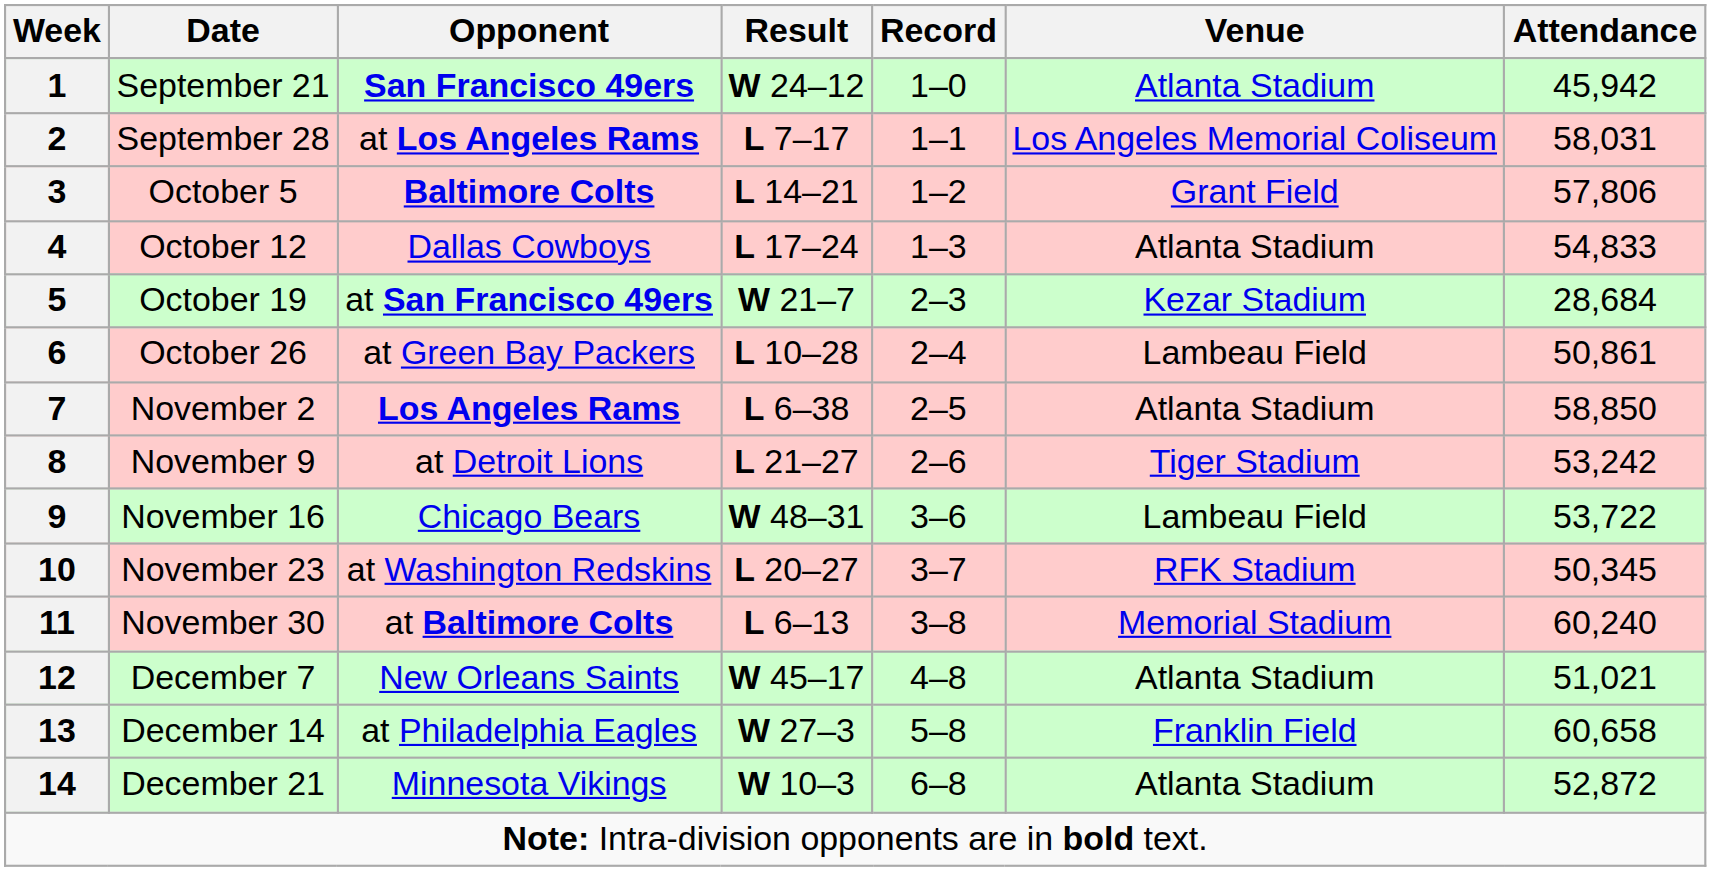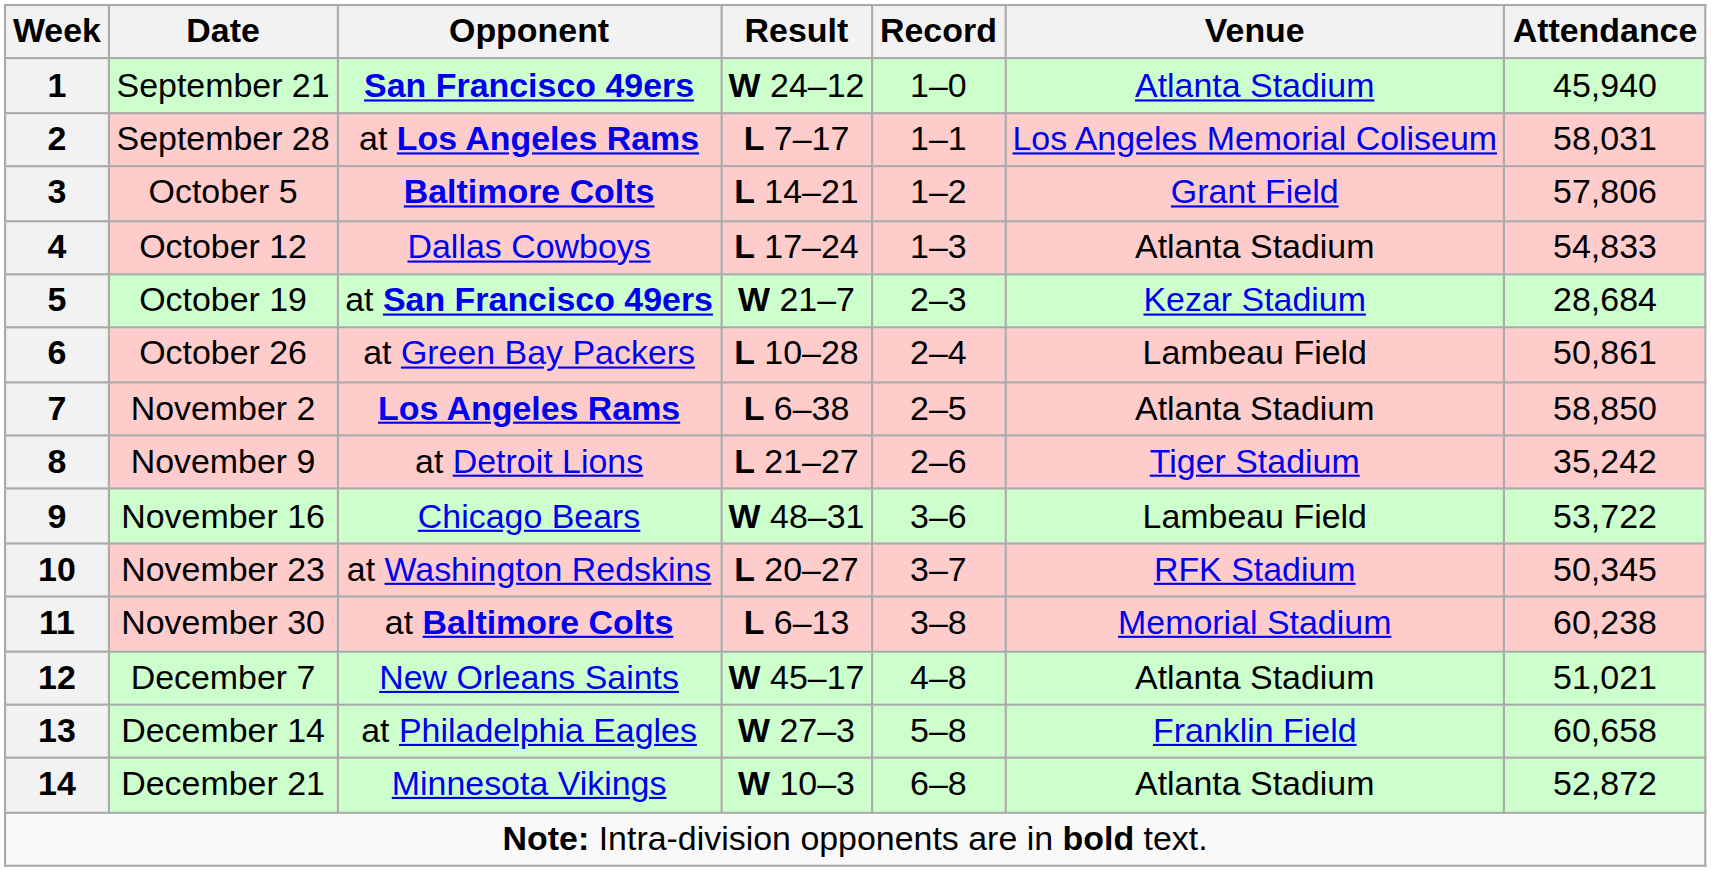1 | Attendance: 45,942 -> 45,940
8 | Attendance: 53,242 -> 35,242
11 | Attendance: 60,240 -> 60,238
